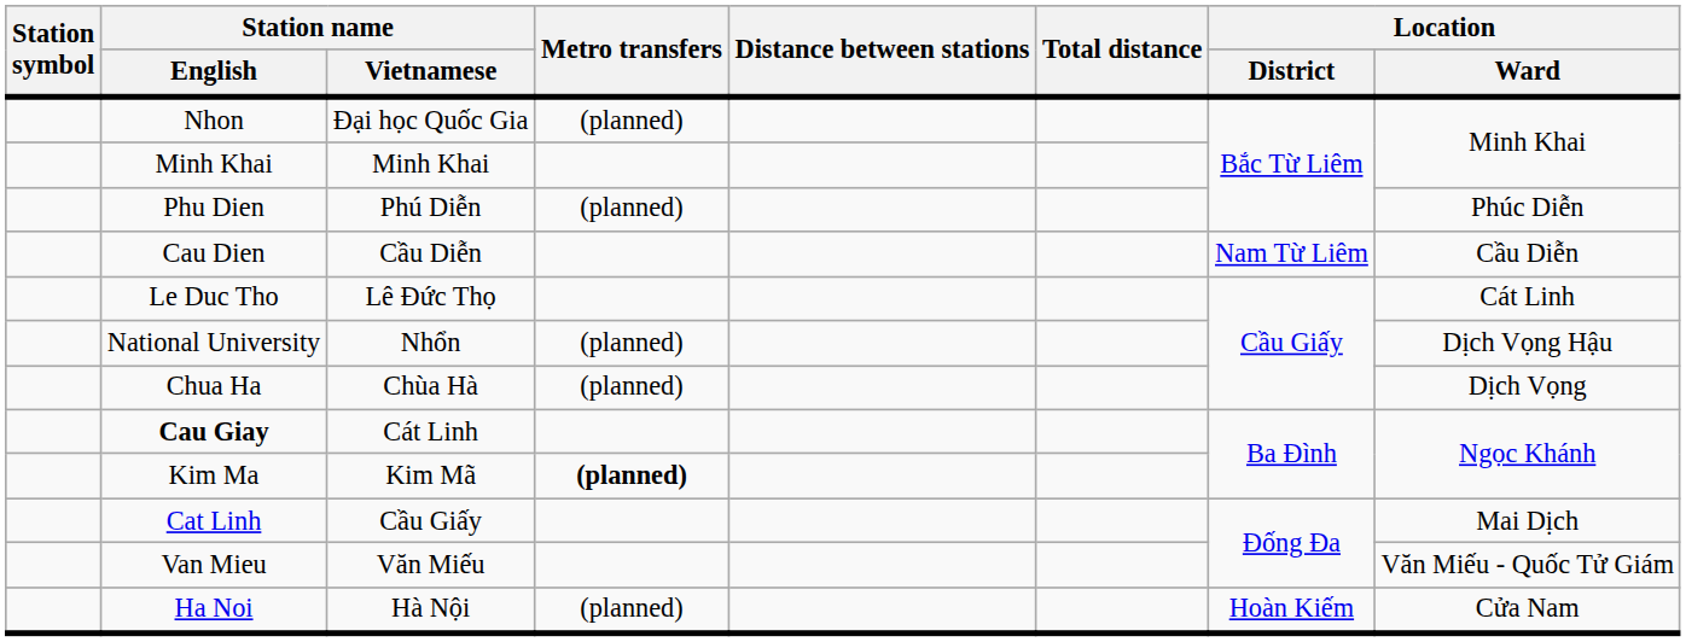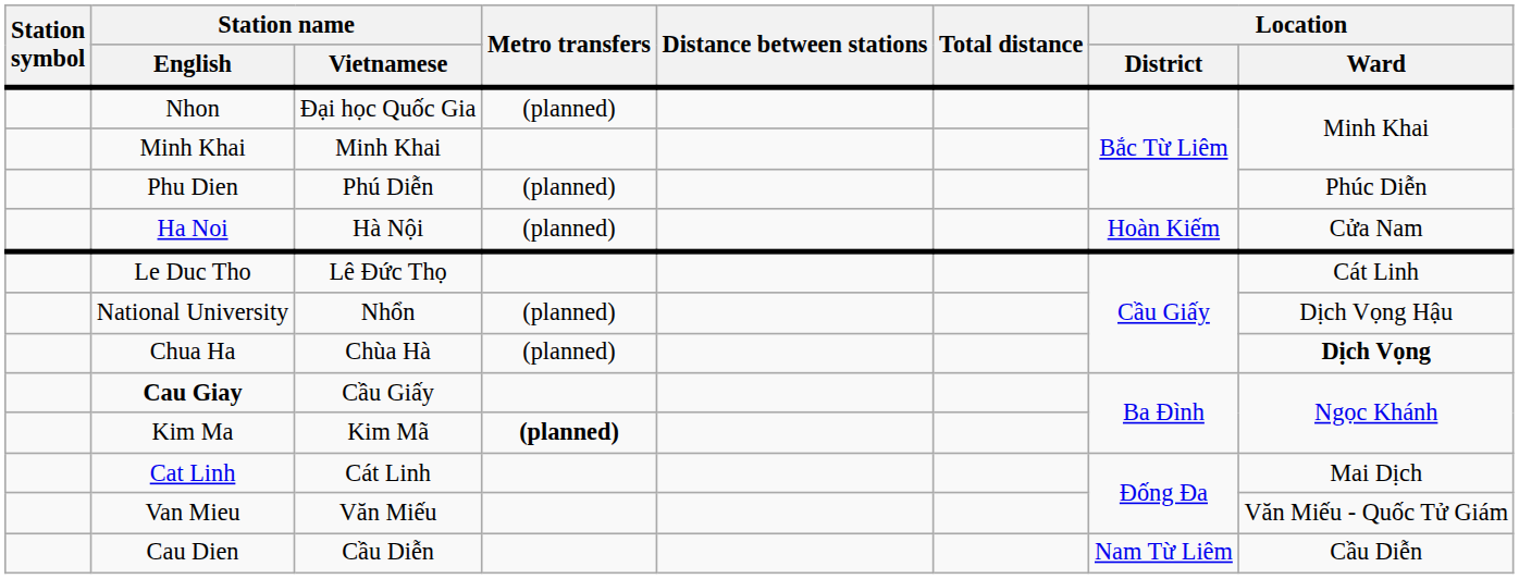rows swapped: Cau Dien <-> Ha Noi
Chua Ha | Location / Ward: normal -> bold
Cau Giay | Station name / Vietnamese: Cát Linh -> Cầu Giấy
Cat Linh | Station name / Vietnamese: Cầu Giấy -> Cát Linh
